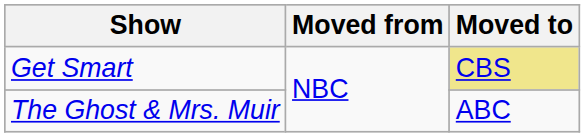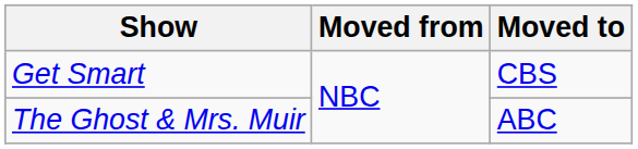Get Smart | Moved to: khaki background -> no background
